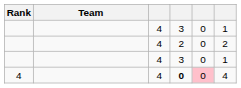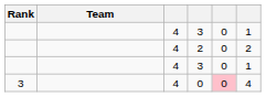row 5 | Rank: 4 -> 3
row 5 | column 4: bold -> normal
